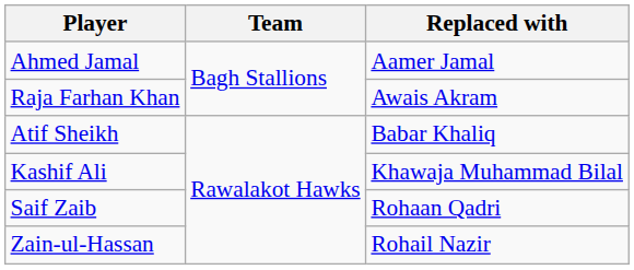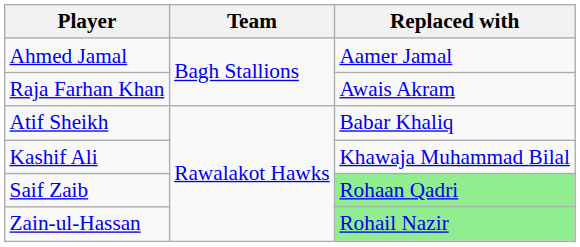Saif Zaib | Replaced with: no background -> lightgreen background
Zain-ul-Hassan | Replaced with: no background -> lightgreen background
